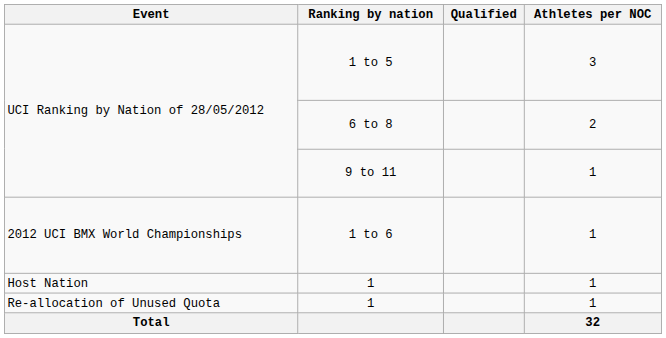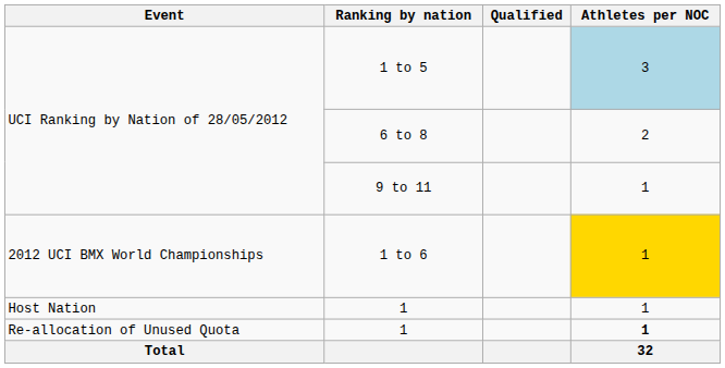1 to 5 | Athletes per NOC: no background -> lightblue background
1 to 6 | Athletes per NOC: no background -> gold background
Re-allocation of Unused Quota / 1 | Athletes per NOC: normal -> bold
